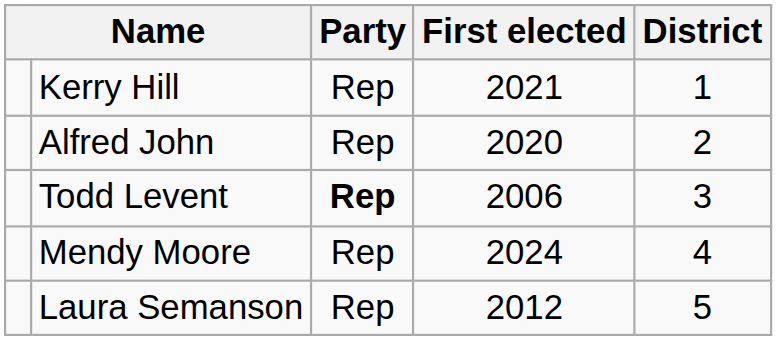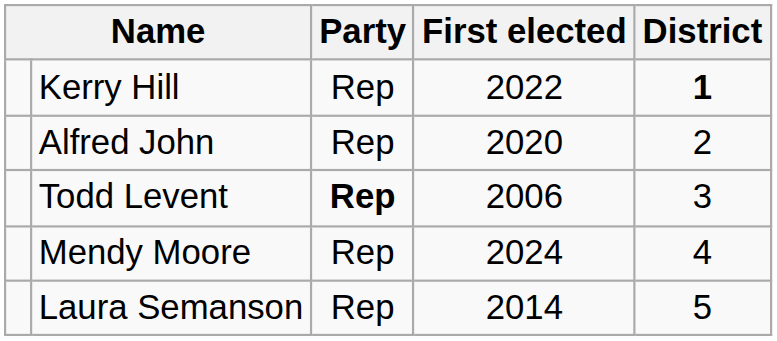Kerry Hill | First elected: 2021 -> 2022
Kerry Hill | District: normal -> bold
Laura Semanson | First elected: 2012 -> 2014
